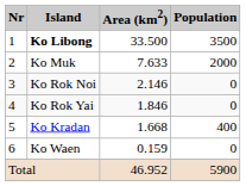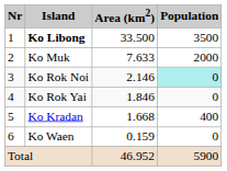Ko Rok Noi | Population: no background -> paleturquoise background
